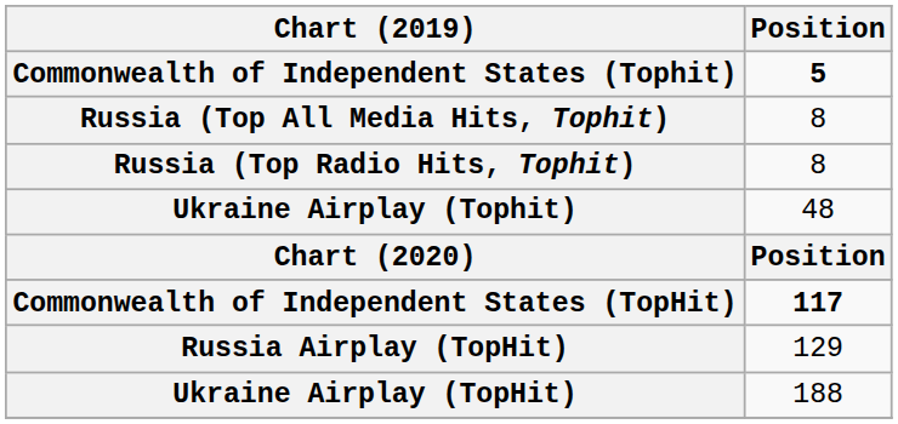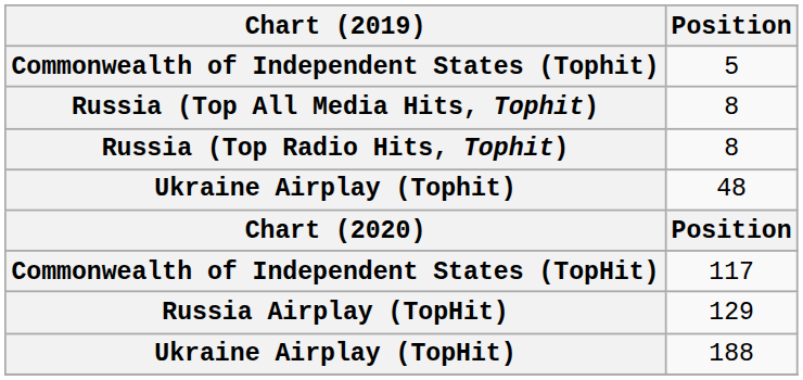Commonwealth of Independent States (Tophit) | Position: bold -> normal
Commonwealth of Independent States (TopHit) | Position: bold -> normal
